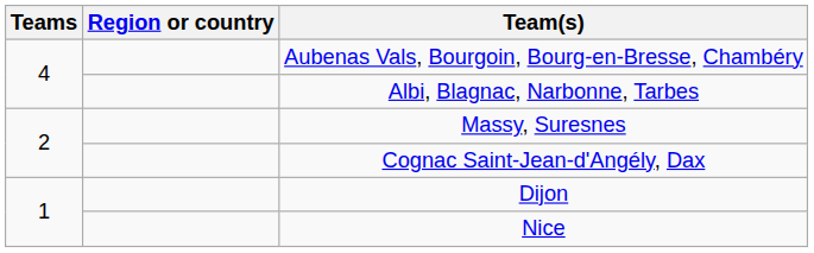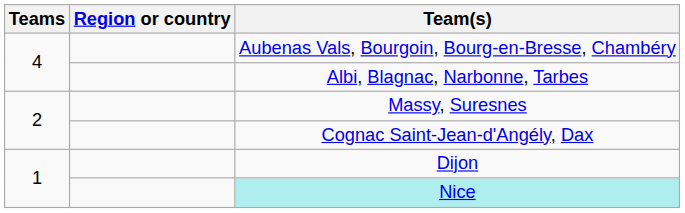Nice | Team(s): no background -> paleturquoise background
